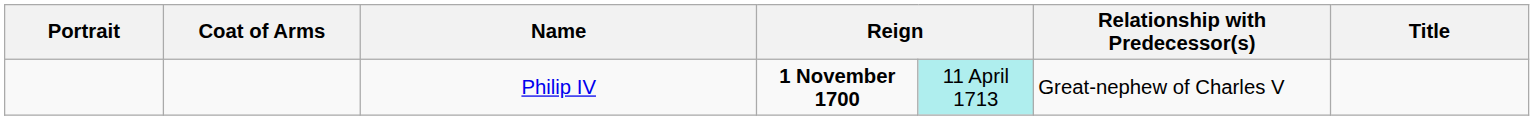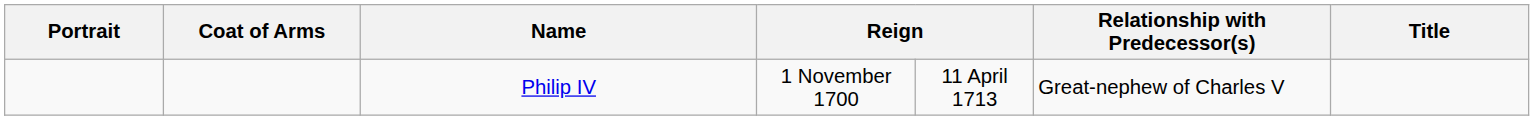Philip IV | column 4: bold -> normal
Philip IV | column 5: paleturquoise background -> no background
